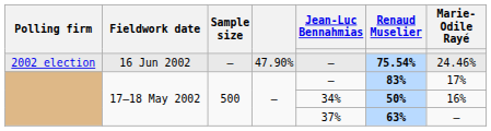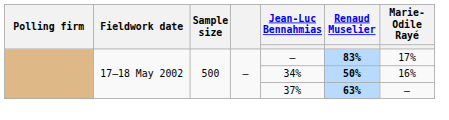- row: 2002 election | 16 Jun 2002 | – | 47.90% | – | 75.54% | 24.46%
